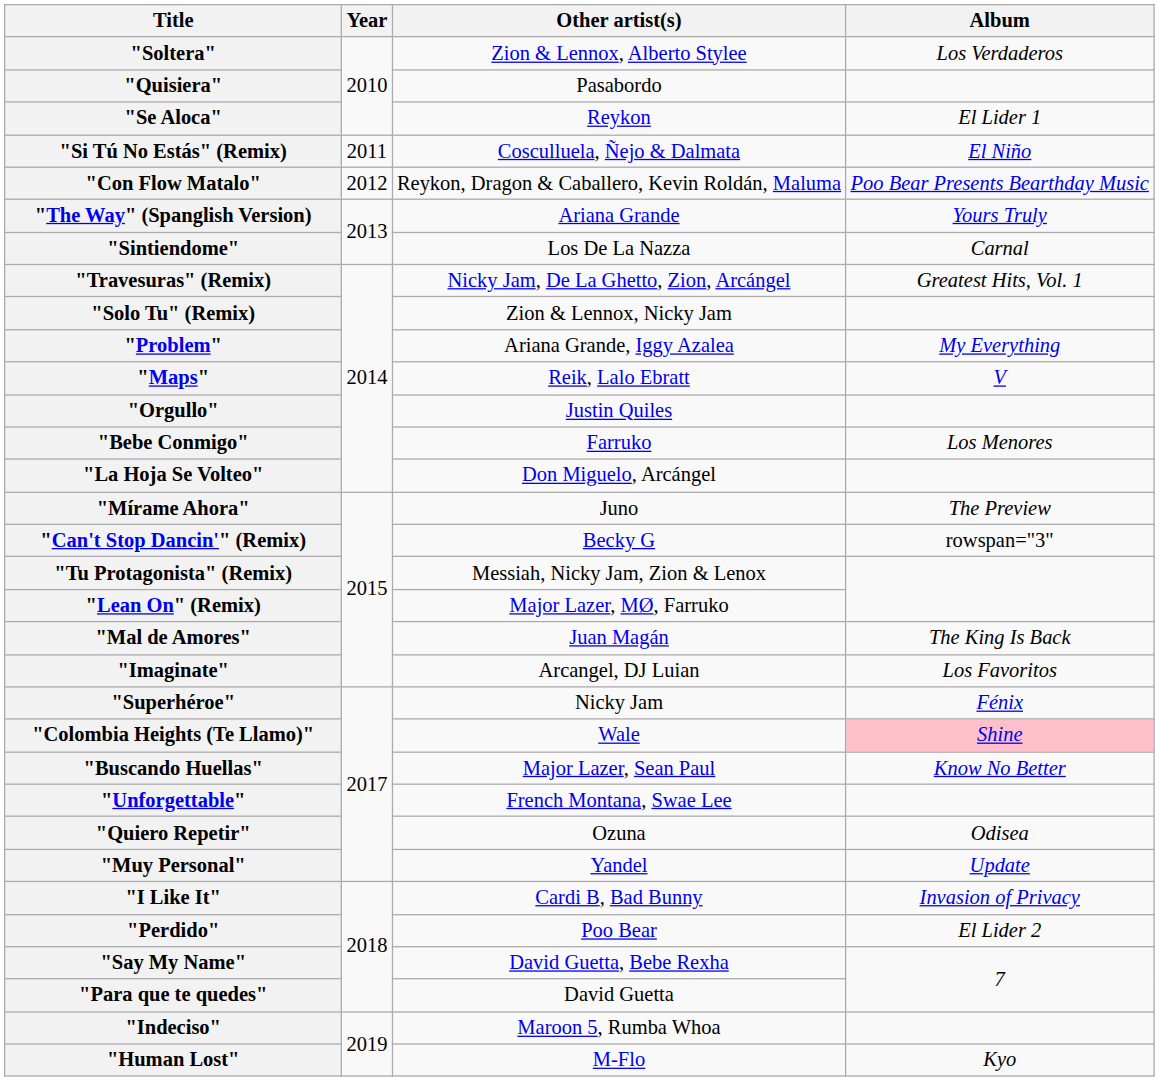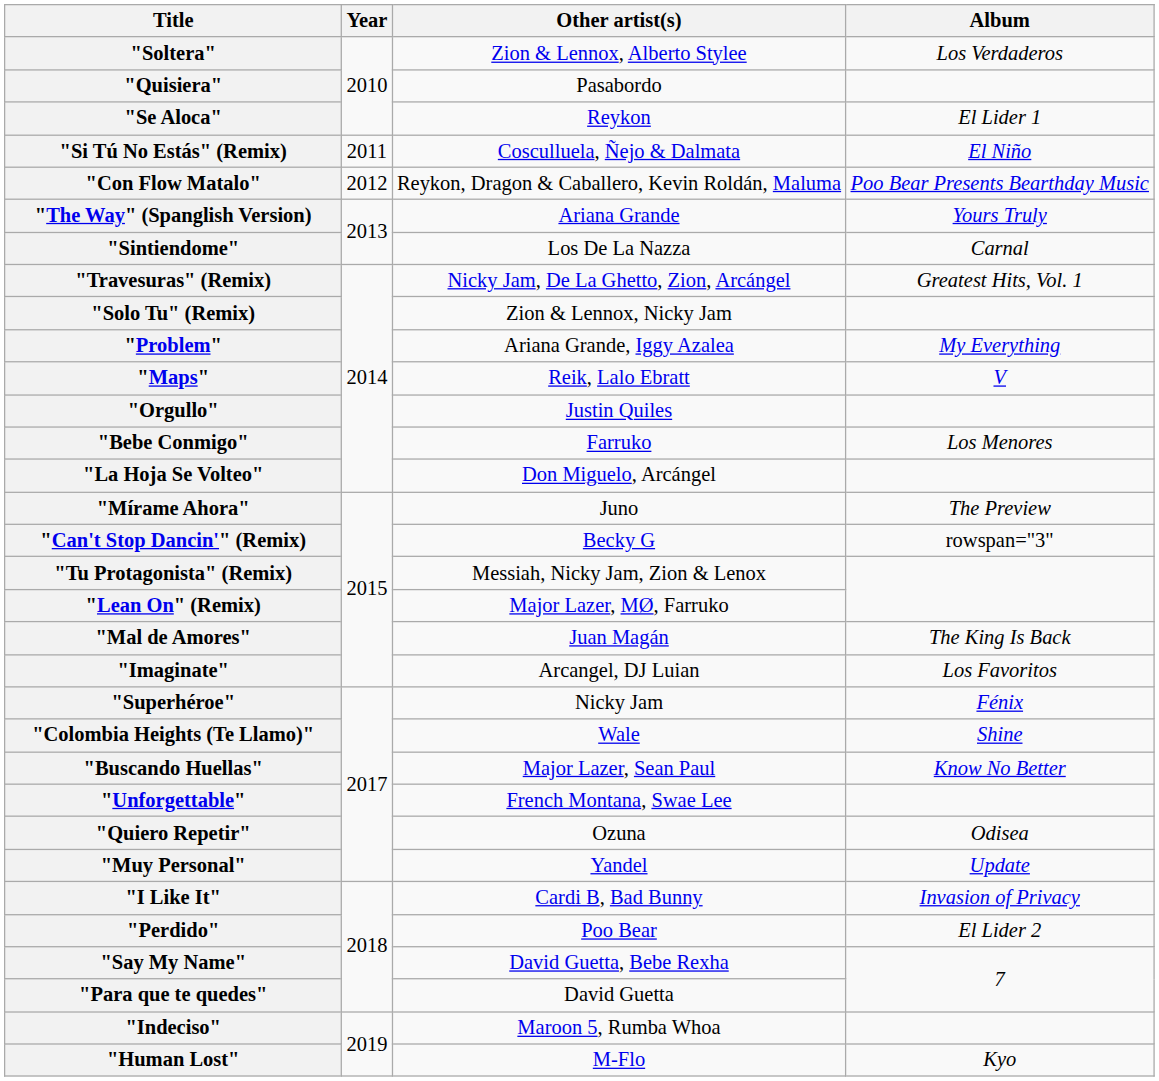"Colombia Heights (Te Llamo)" | Album: pink background -> no background
